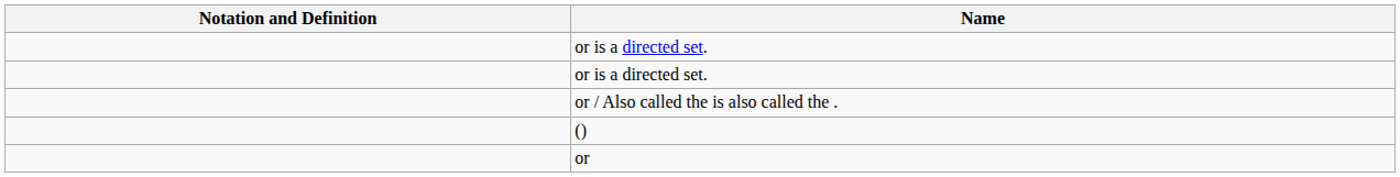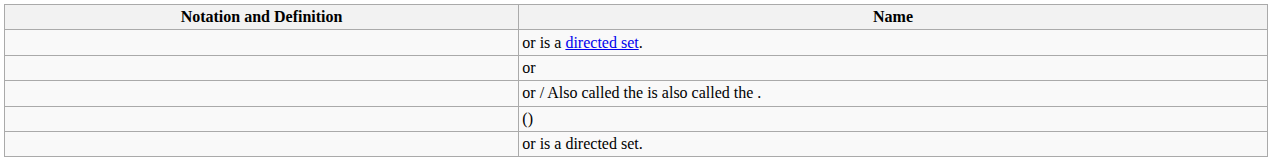row 3 | Name: or is a directed set. -> or
row 6 | Name: or -> or is a directed set.
